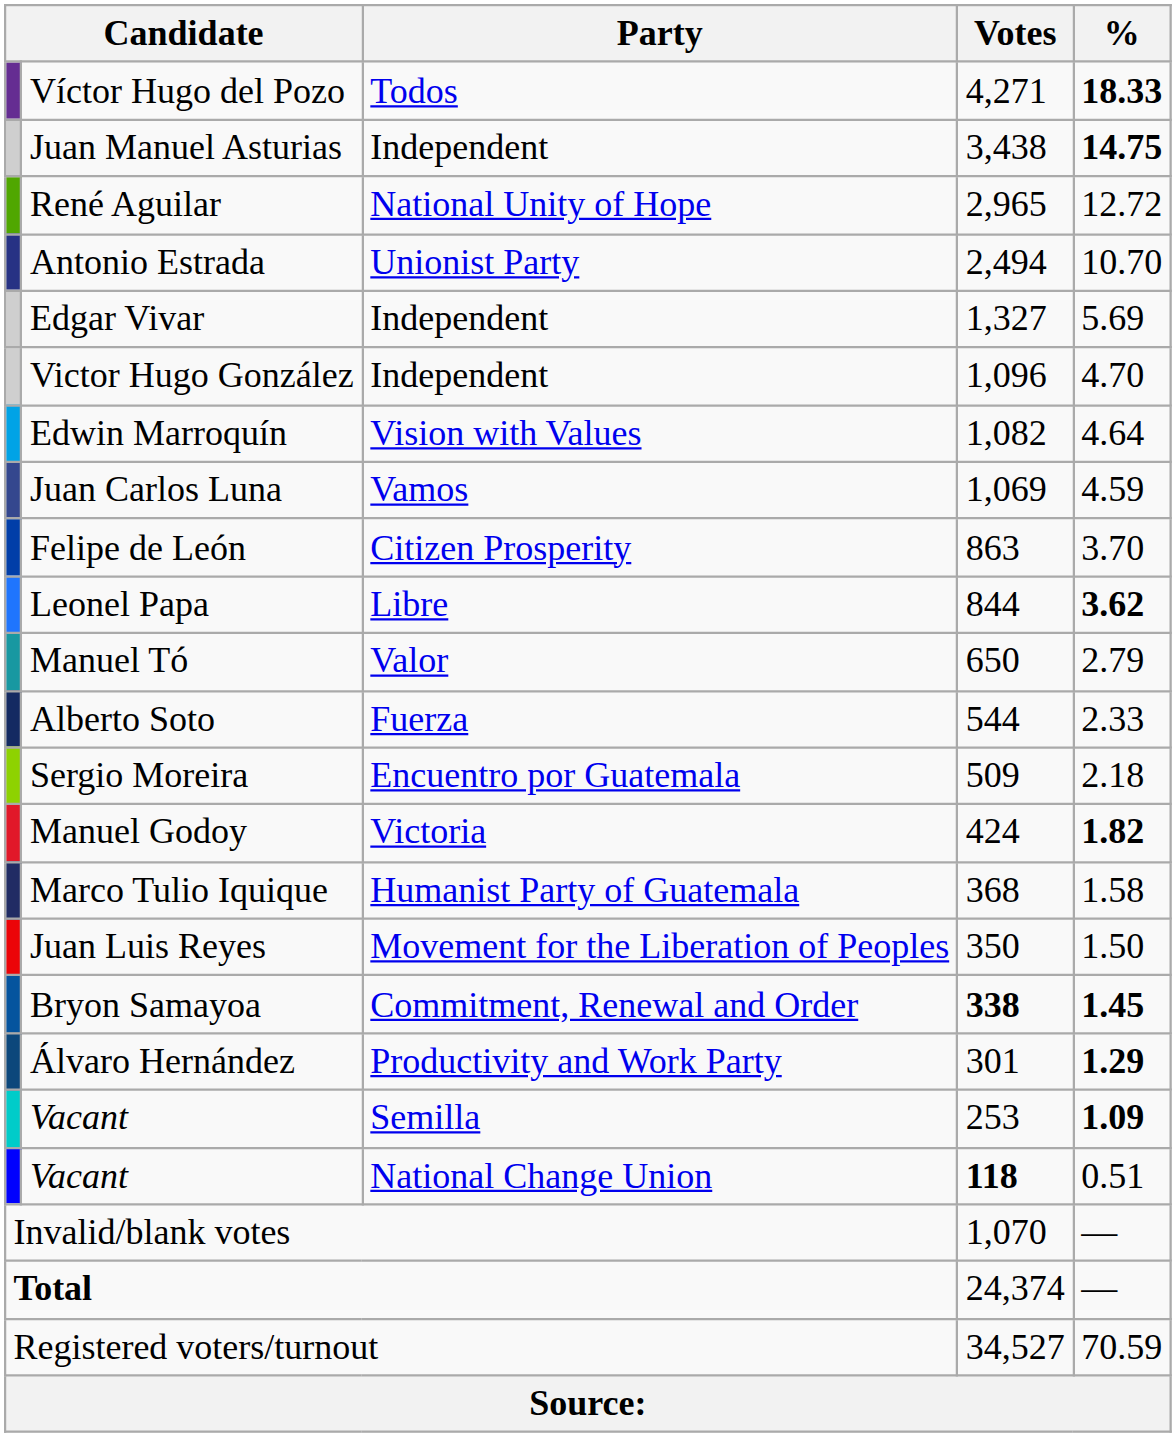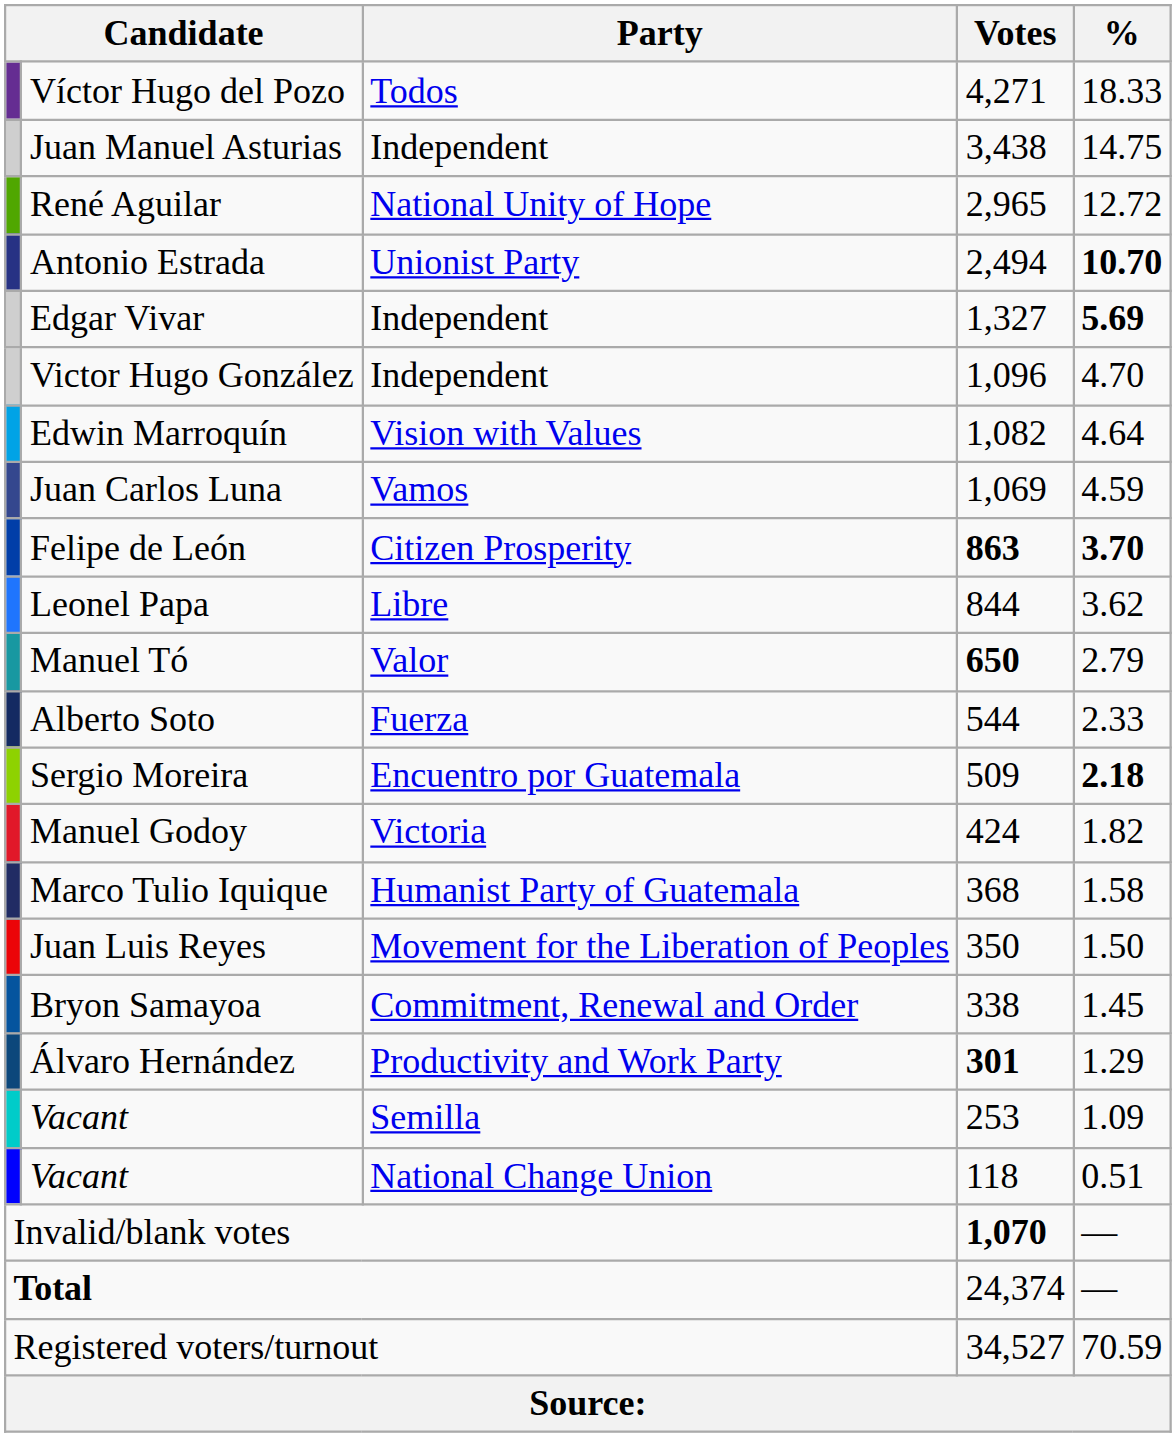Víctor Hugo del Pozo | %: bold -> normal
Juan Manuel Asturias | %: bold -> normal
Antonio Estrada | %: normal -> bold
Edgar Vivar | %: normal -> bold
Felipe de León | Votes: normal -> bold
Felipe de León | %: normal -> bold
Leonel Papa | %: bold -> normal
Manuel Tó | Votes: normal -> bold
Sergio Moreira | %: normal -> bold
Manuel Godoy | %: bold -> normal
Bryon Samayoa | Votes: bold -> normal
Bryon Samayoa | %: bold -> normal
Álvaro Hernández | Votes: normal -> bold
Álvaro Hernández | %: bold -> normal
Vacant / Semilla | %: bold -> normal
Vacant / National Change Union | Votes: bold -> normal
Invalid/blank votes | Votes: normal -> bold
